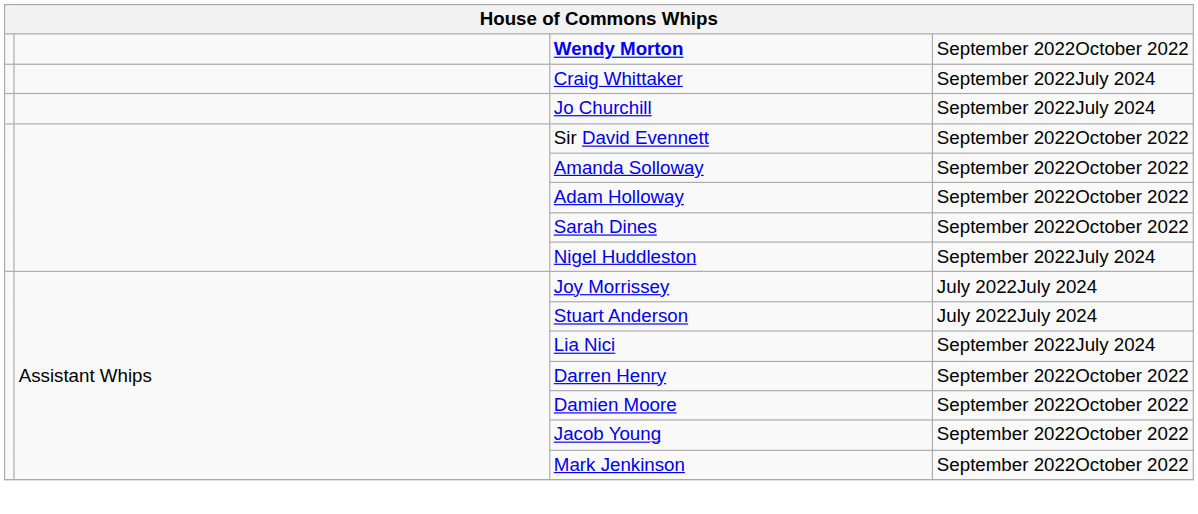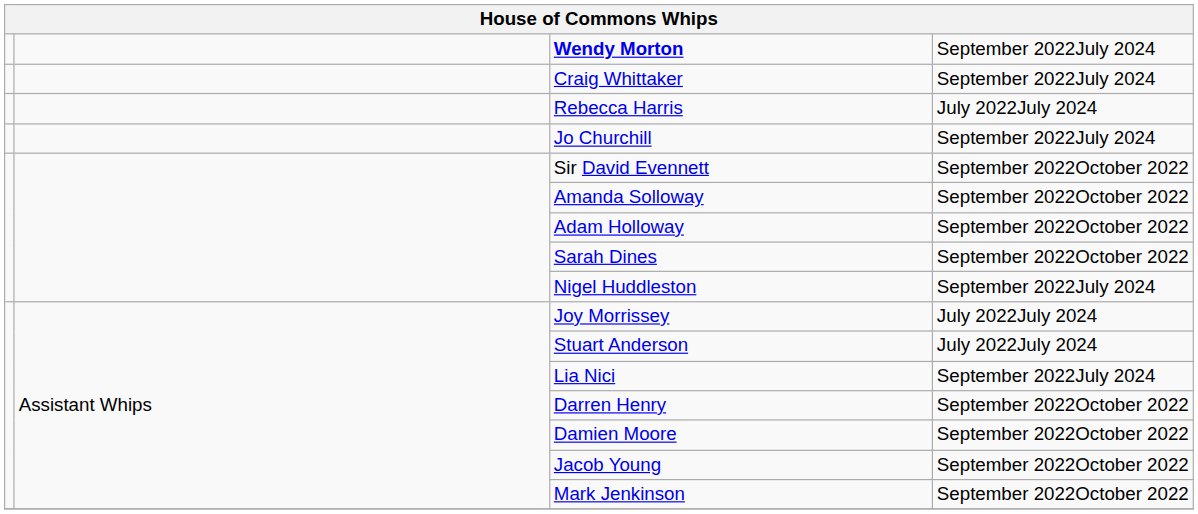Wendy Morton | column 4: September 2022October 2022 -> September 2022July 2024
+ row: Rebecca Harris | July 2022July 2024
